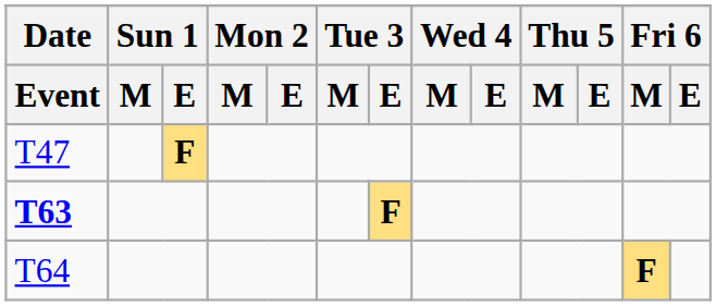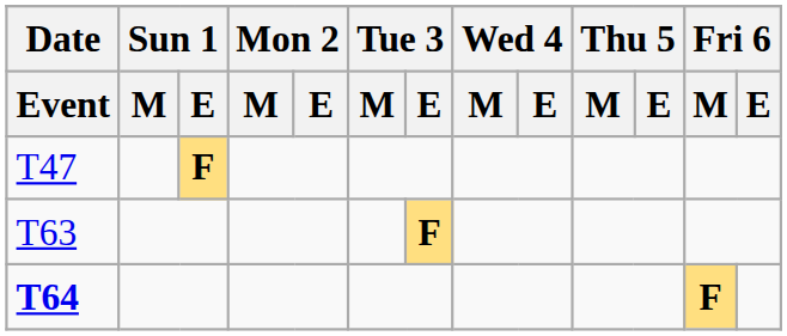T63 | Date / Event: bold -> normal
T64 | Date / Event: normal -> bold
